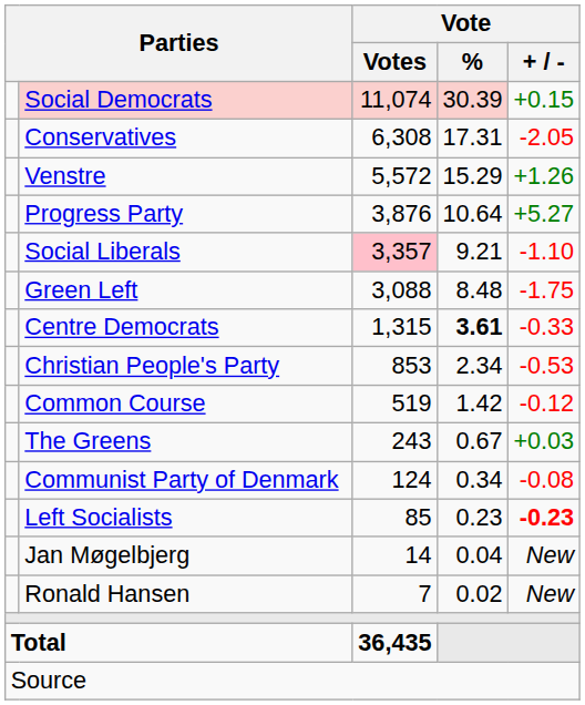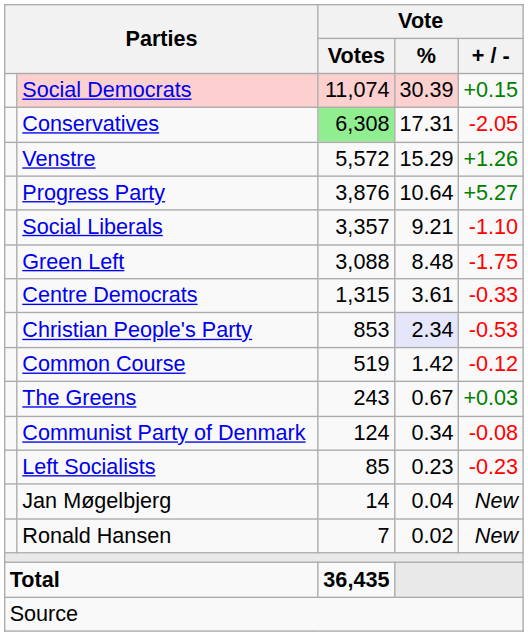Conservatives | Vote / Votes: no background -> lightgreen background
Social Liberals | Vote / Votes: pink background -> no background
Centre Democrats | Vote / %: bold -> normal
Christian People's Party | Vote / %: no background -> lavender background
Left Socialists | Vote / + / -: bold -> normal
